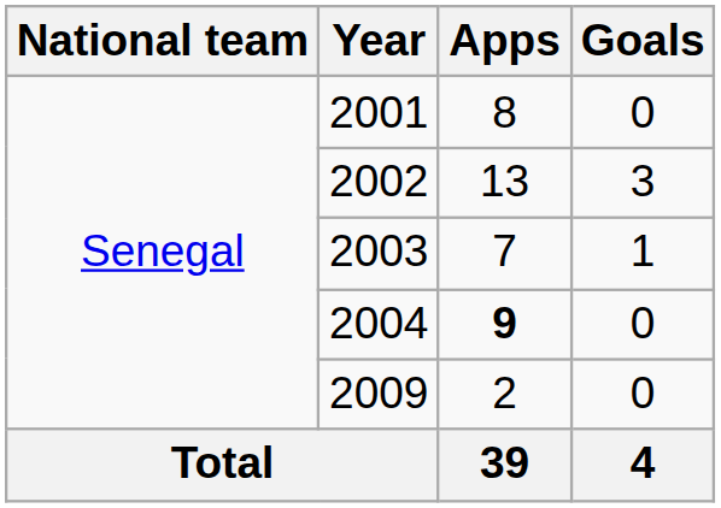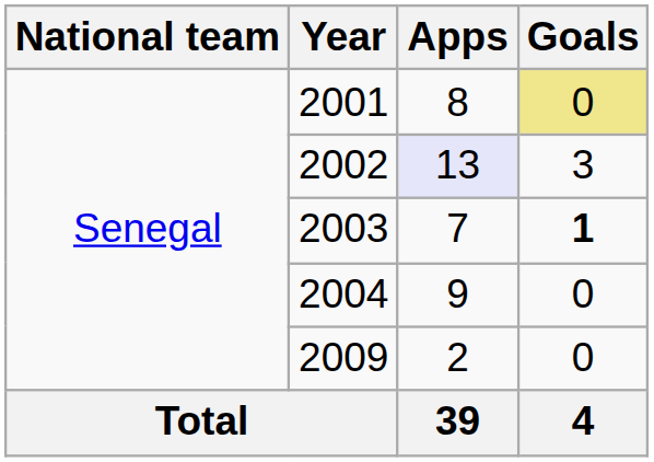2001 | Goals: no background -> khaki background
2002 | Apps: no background -> lavender background
2003 | Goals: normal -> bold
2004 | Apps: bold -> normal
